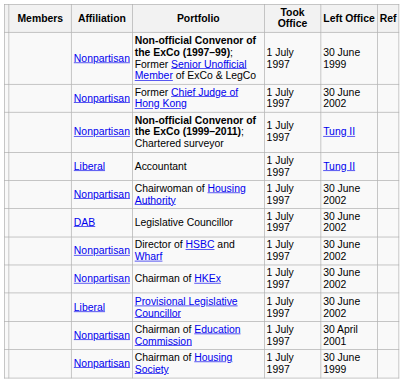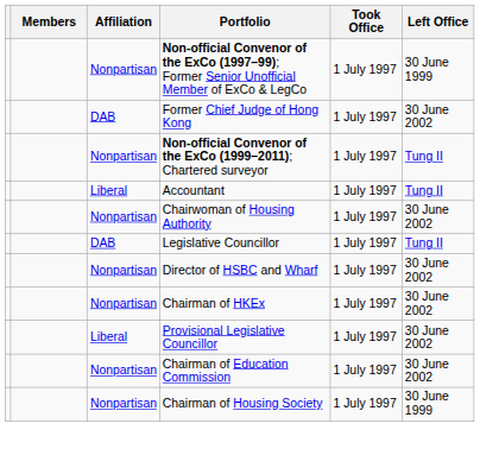- column: Ref
Former Chief Judge of Hong Kong | Affiliation: Nonpartisan -> DAB
Legislative Councillor | Left Office: 30 June 2002 -> Tung II
Chairman of Education Commission | Left Office: 30 April 2001 -> 30 June 2002
